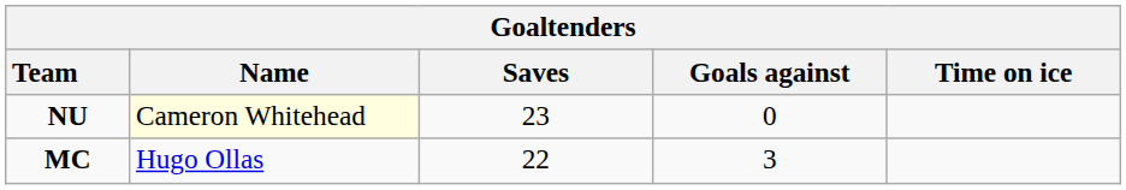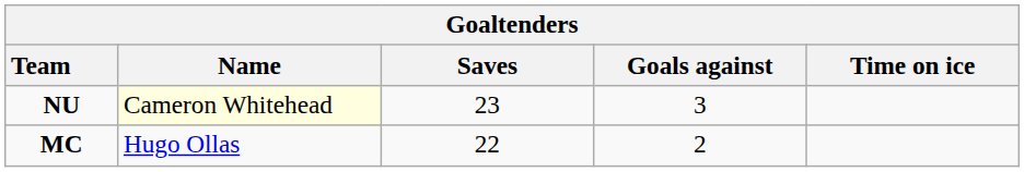NU | Goals against: 0 -> 3
MC | Goals against: 3 -> 2
